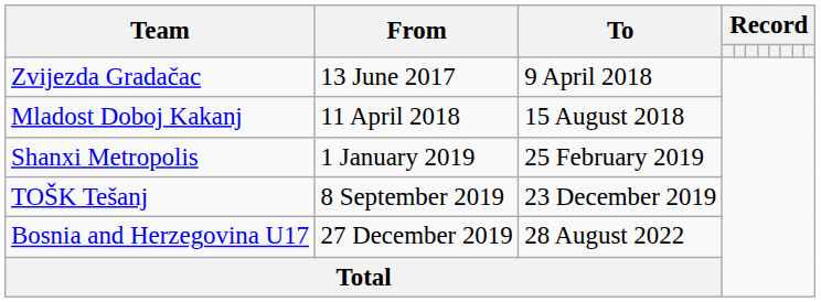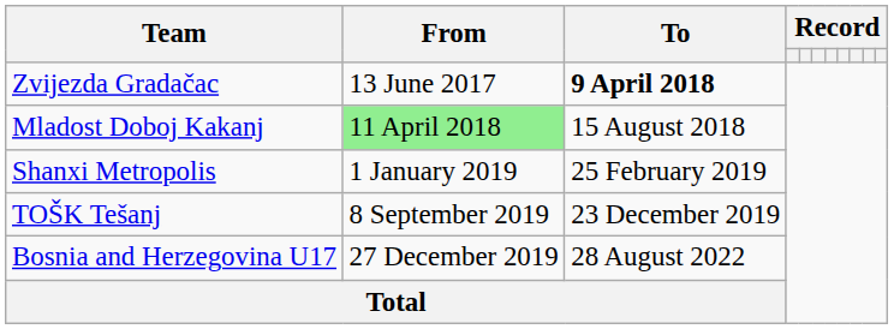Zvijezda Gradačac | To: normal -> bold
Mladost Doboj Kakanj | From: no background -> lightgreen background
